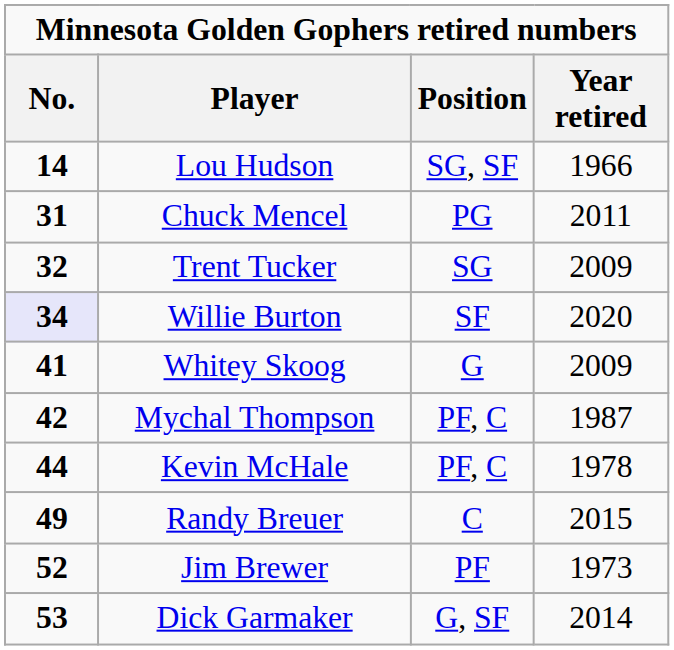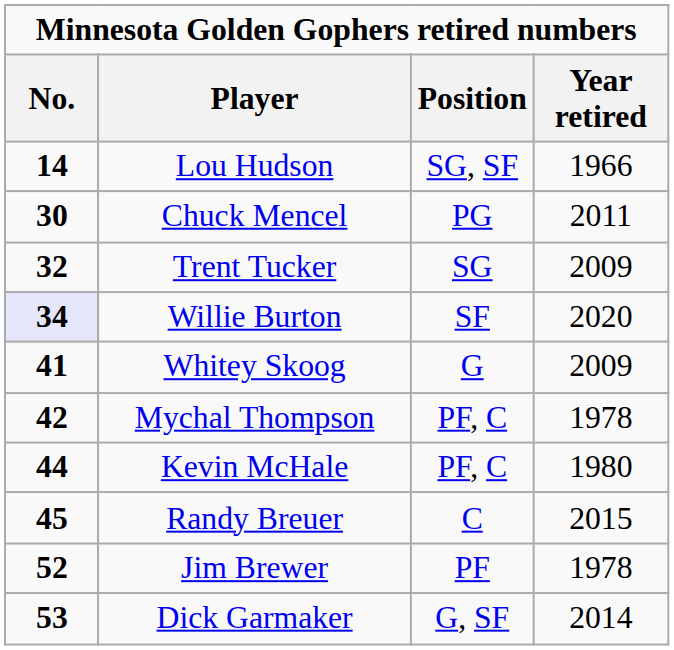Chuck Mencel | No.: 31 -> 30
Mychal Thompson | Year retired: 1987 -> 1978
Kevin McHale | Year retired: 1978 -> 1980
Randy Breuer | No.: 49 -> 45
Jim Brewer | Year retired: 1973 -> 1978
